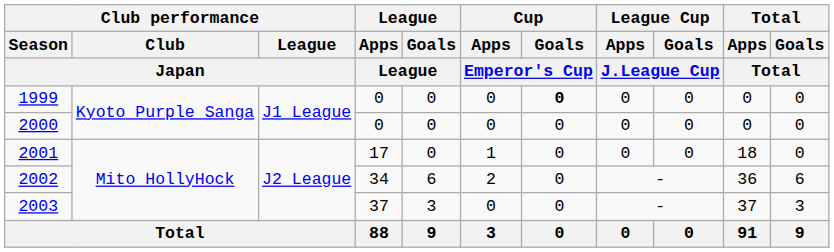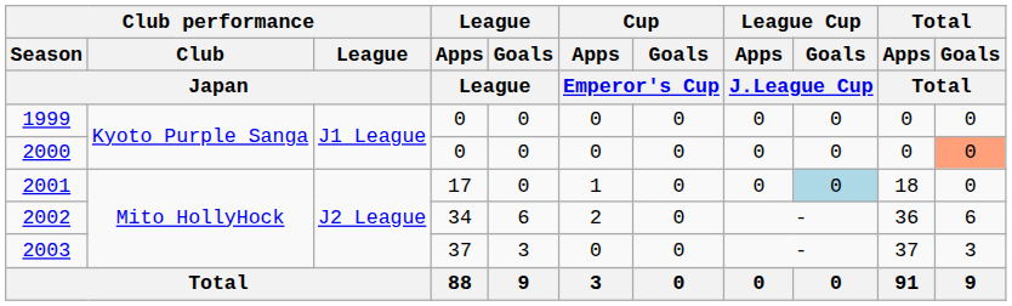1999 | Cup / Goals / Emperor's Cup: bold -> normal
2000 | Total / Goals / Total: no background -> lightsalmon background
2001 | League Cup / Goals / J.League Cup: no background -> lightblue background
